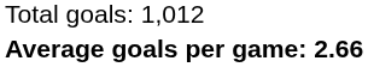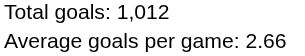row 2 | column 1: bold -> normal
